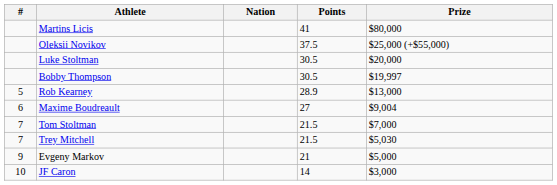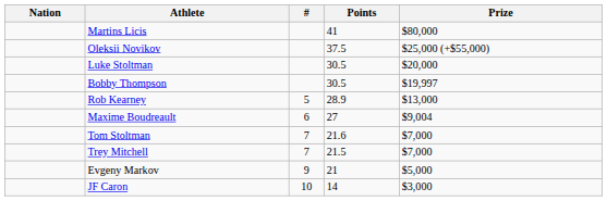columns swapped: # <-> Nation
Tom Stoltman | Points: 21.5 -> 21.6
Trey Mitchell | Prize: $5,030 -> $7,000
